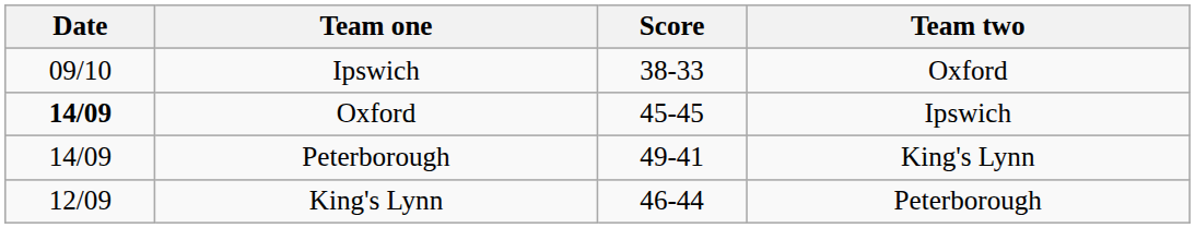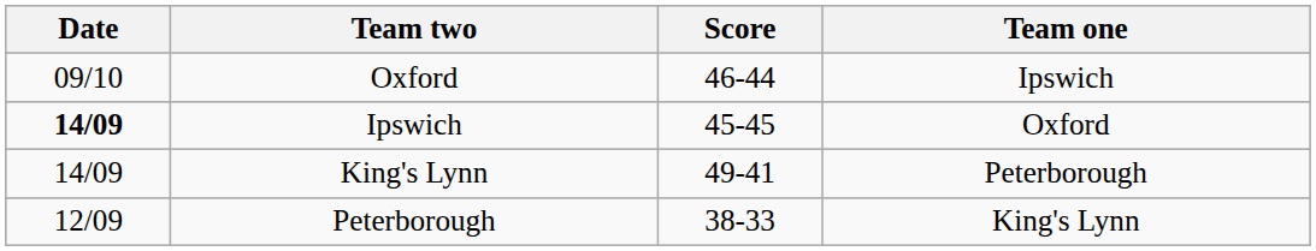columns swapped: Team one <-> Team two
row 2 | Score: 38-33 -> 46-44
row 5 | Score: 46-44 -> 38-33
